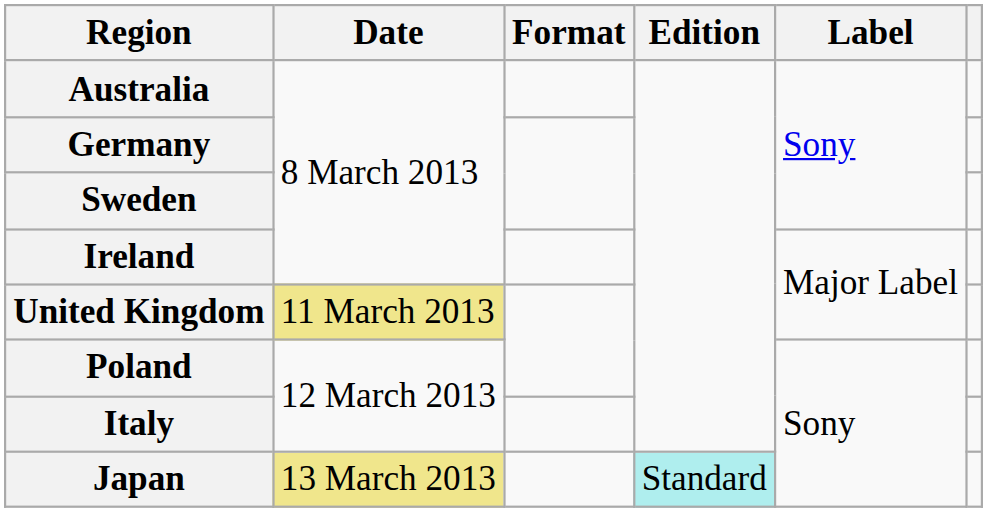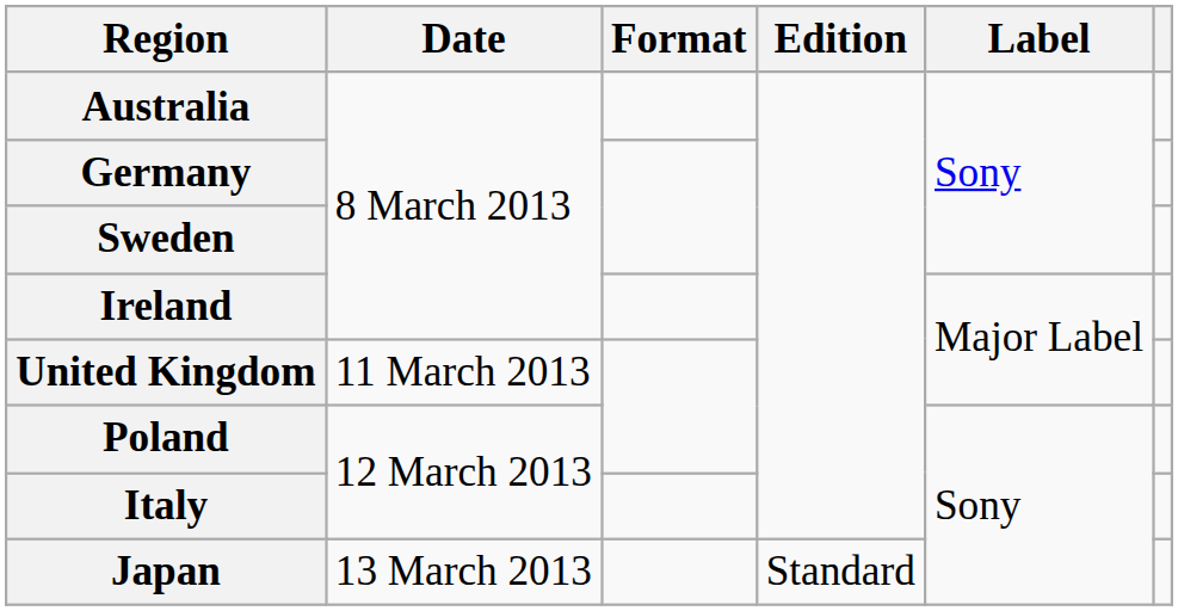United Kingdom | Date: khaki background -> no background
Japan | Date: khaki background -> no background
Japan | Edition: paleturquoise background -> no background
